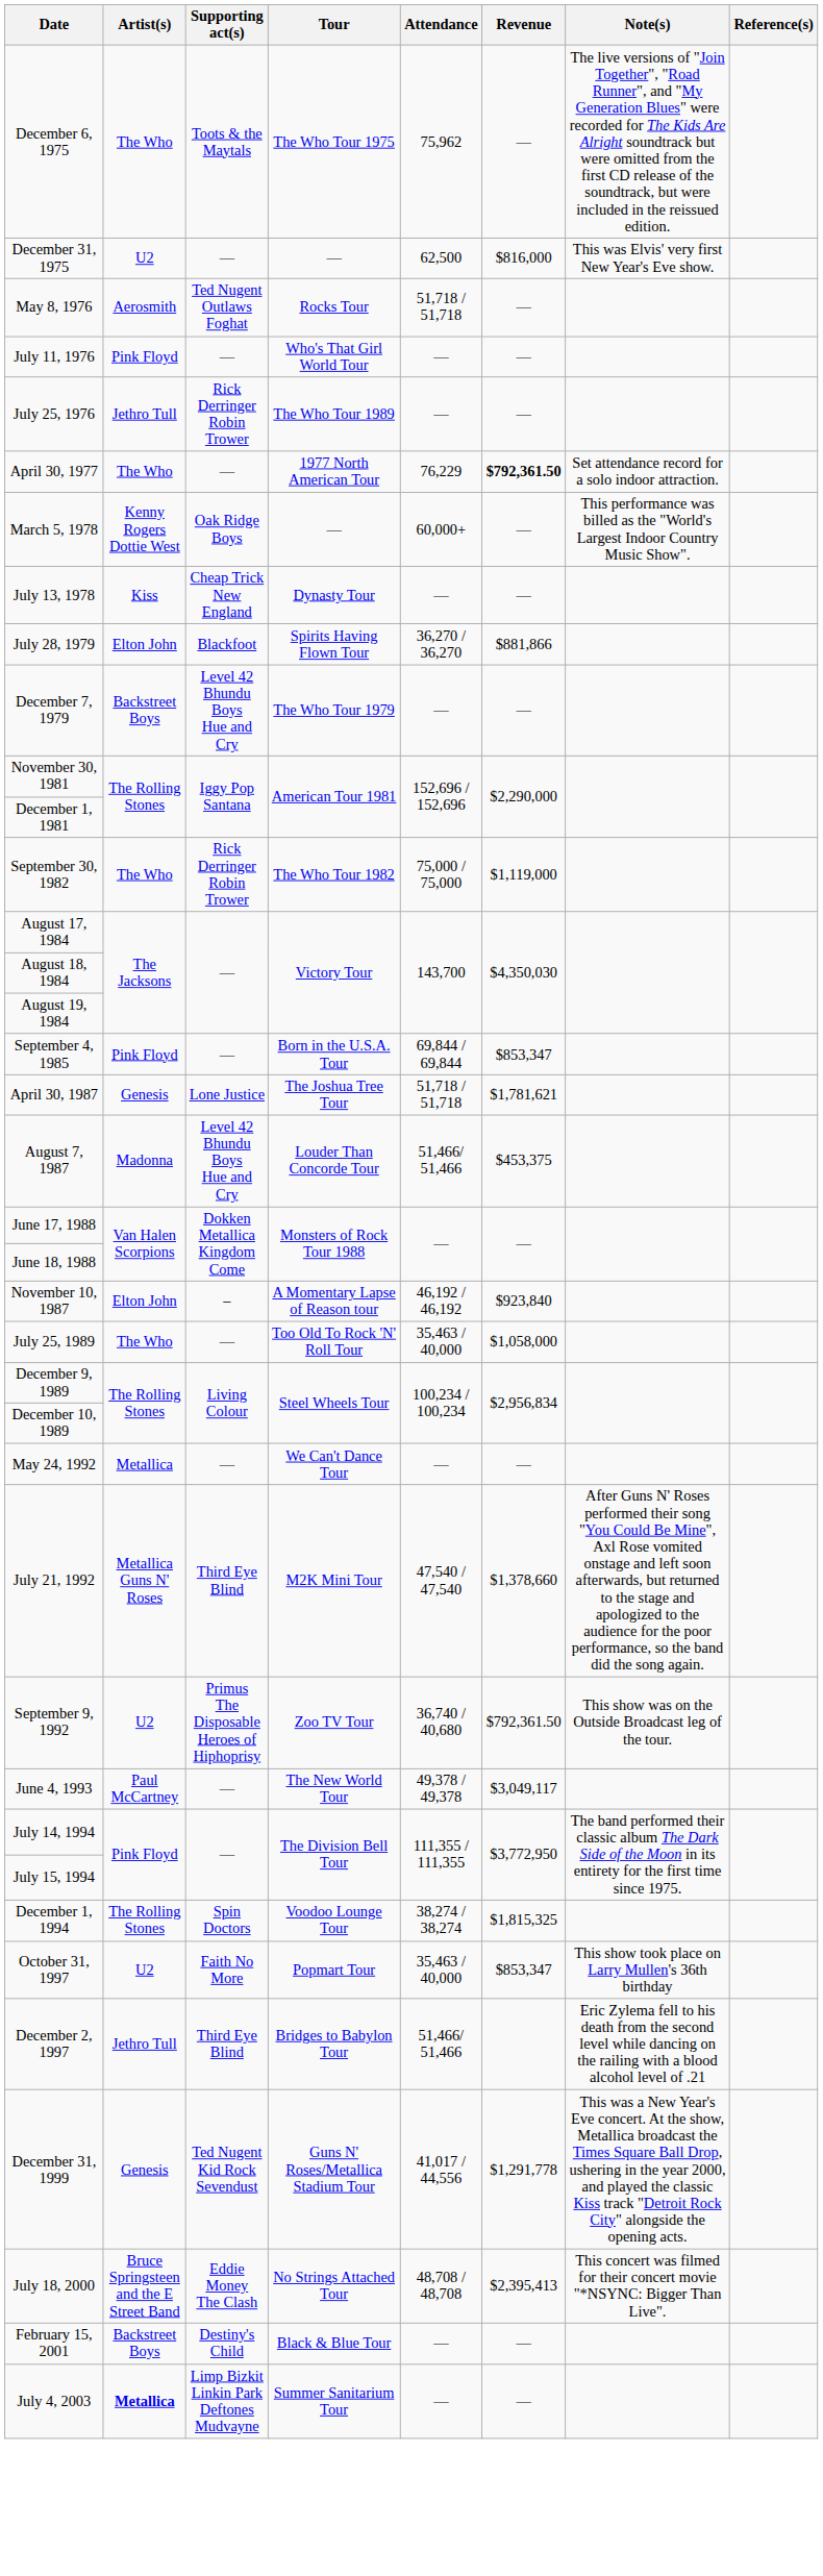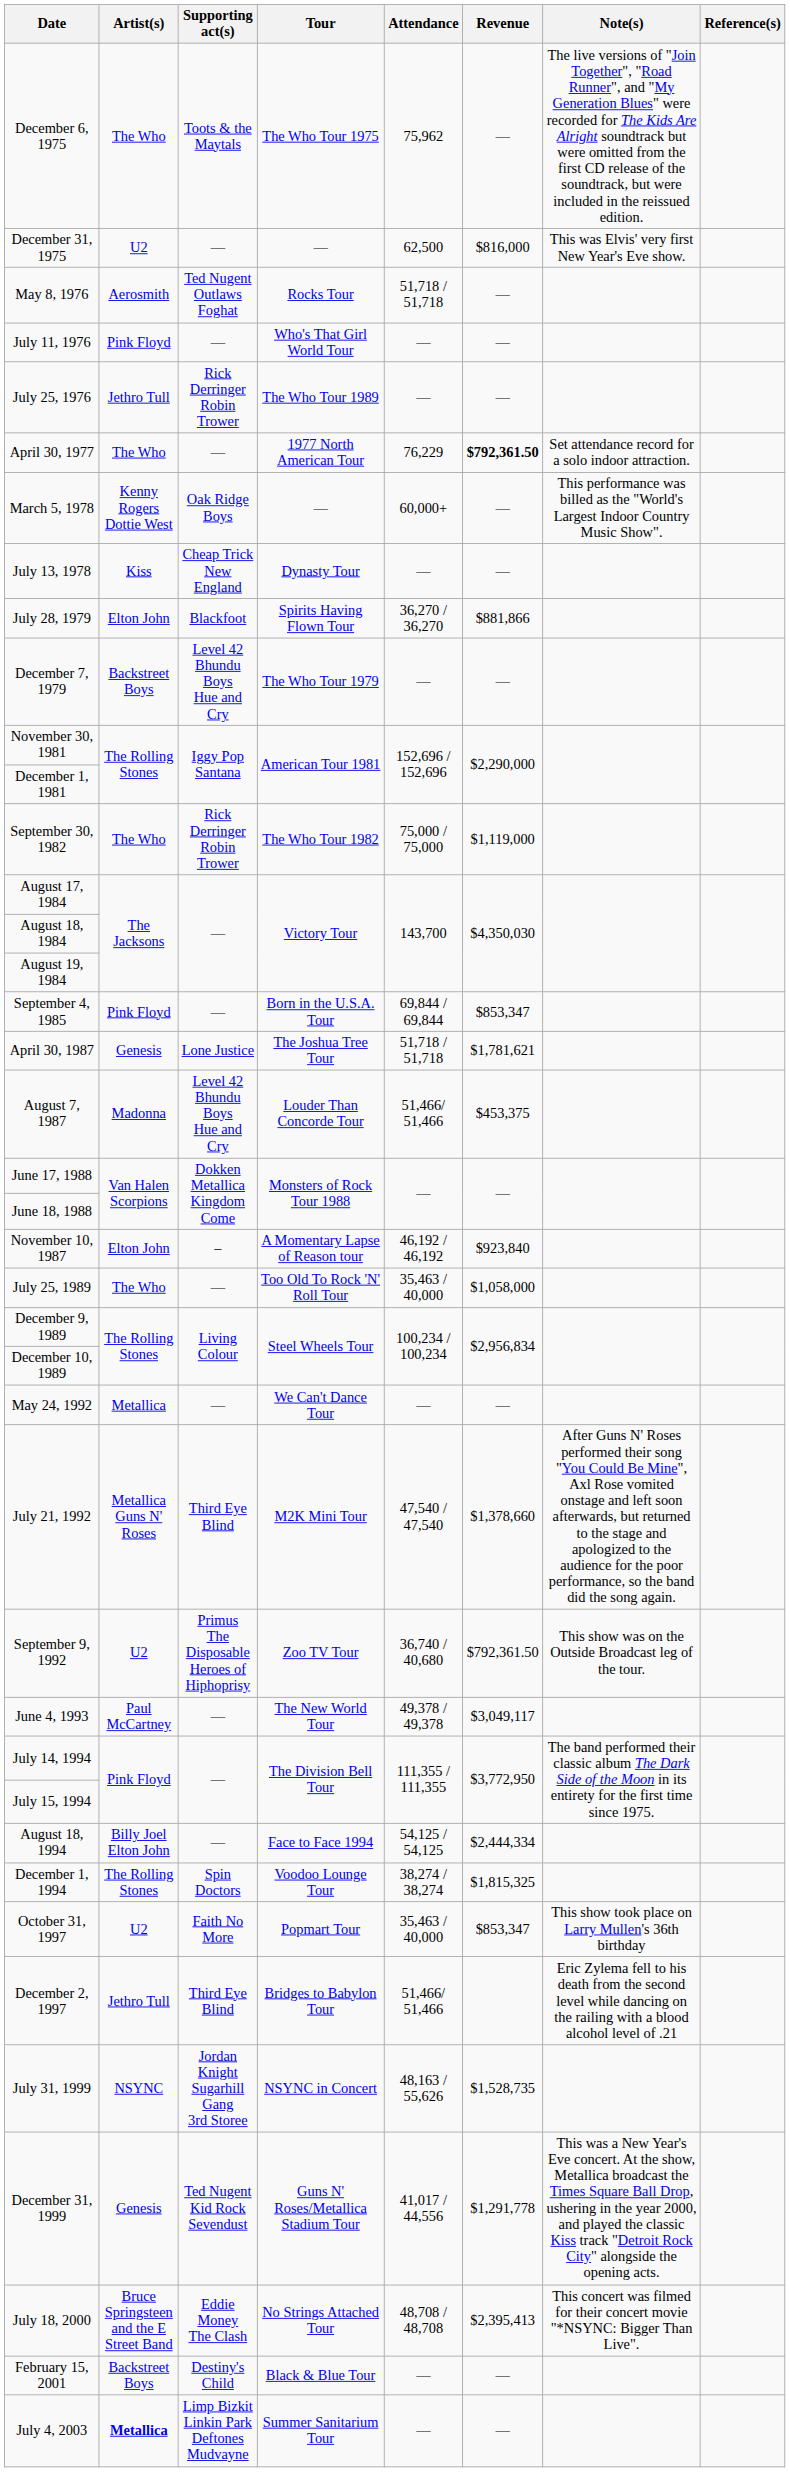+ row: August 18, 1994 | Billy Joel Elton John | — | Face to Face 1994 | 54,125 / 54,125 | $2,444,334
+ row: July 31, 1999 | NSYNC | Jordan Knight Sugarhill Gang 3rd Storee | NSYNC in Concert | 48,163 / 55,626 | $1,528,735
